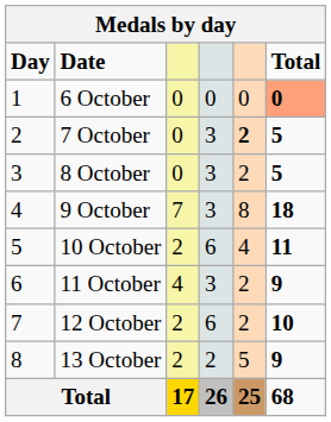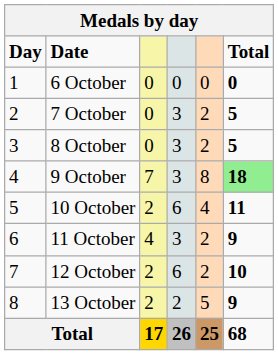6 October | Total: lightsalmon background -> no background
7 October | column 5: bold -> normal
9 October | Total: no background -> lightgreen background
